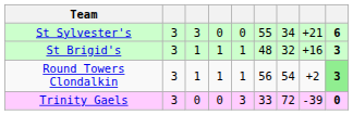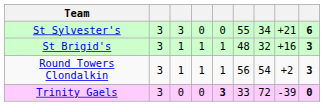Round Towers Clondalkin | column 9: lightgreen background -> no background
Trinity Gaels | column 5: normal -> bold
